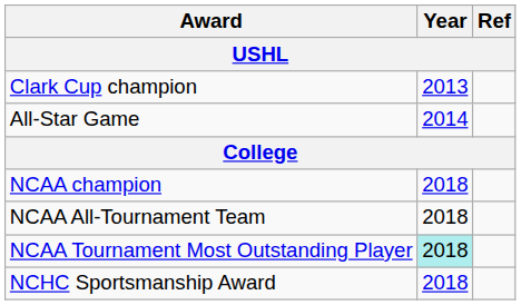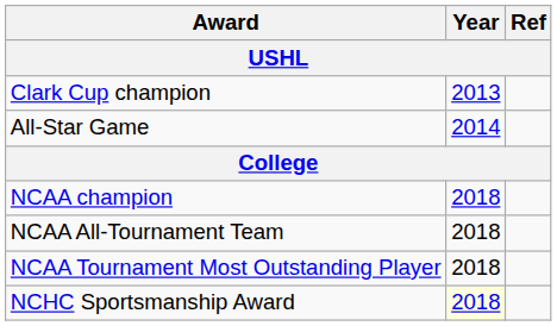NCAA Tournament Most Outstanding Player | Year: paleturquoise background -> no background
NCHC Sportsmanship Award | Year: no background -> lightyellow background
